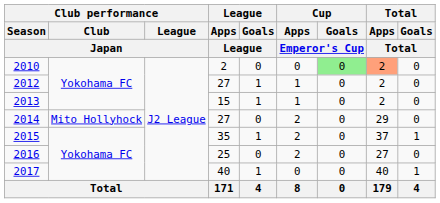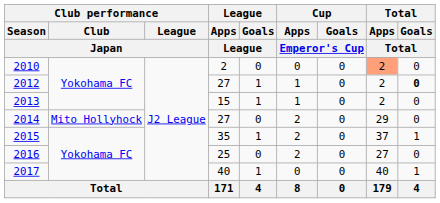2010 | Cup / Goals / Emperor's Cup: lightgreen background -> no background
2012 | Total / Goals / Total: normal -> bold
